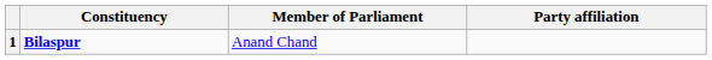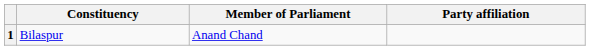1 | Constituency: bold -> normal
